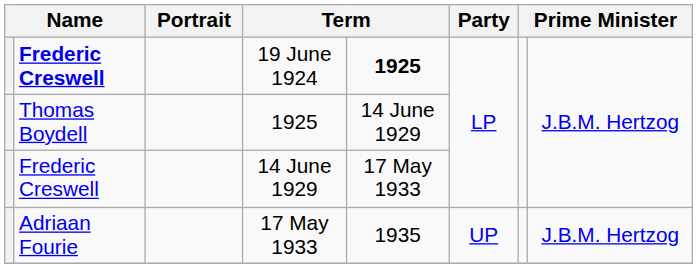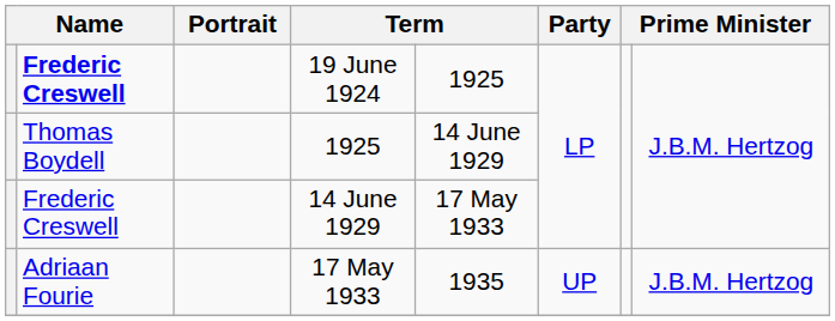19 June 1924 | column 5: bold -> normal
